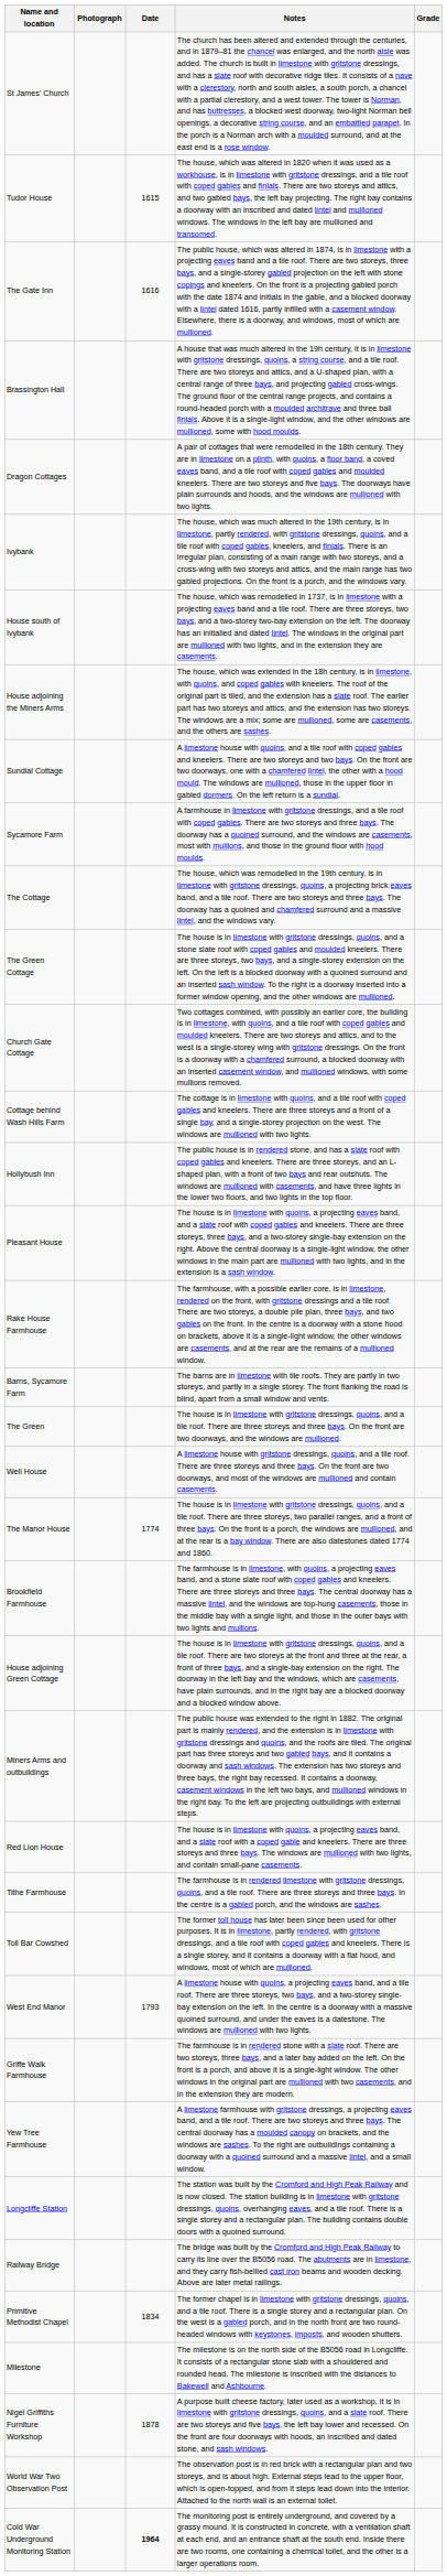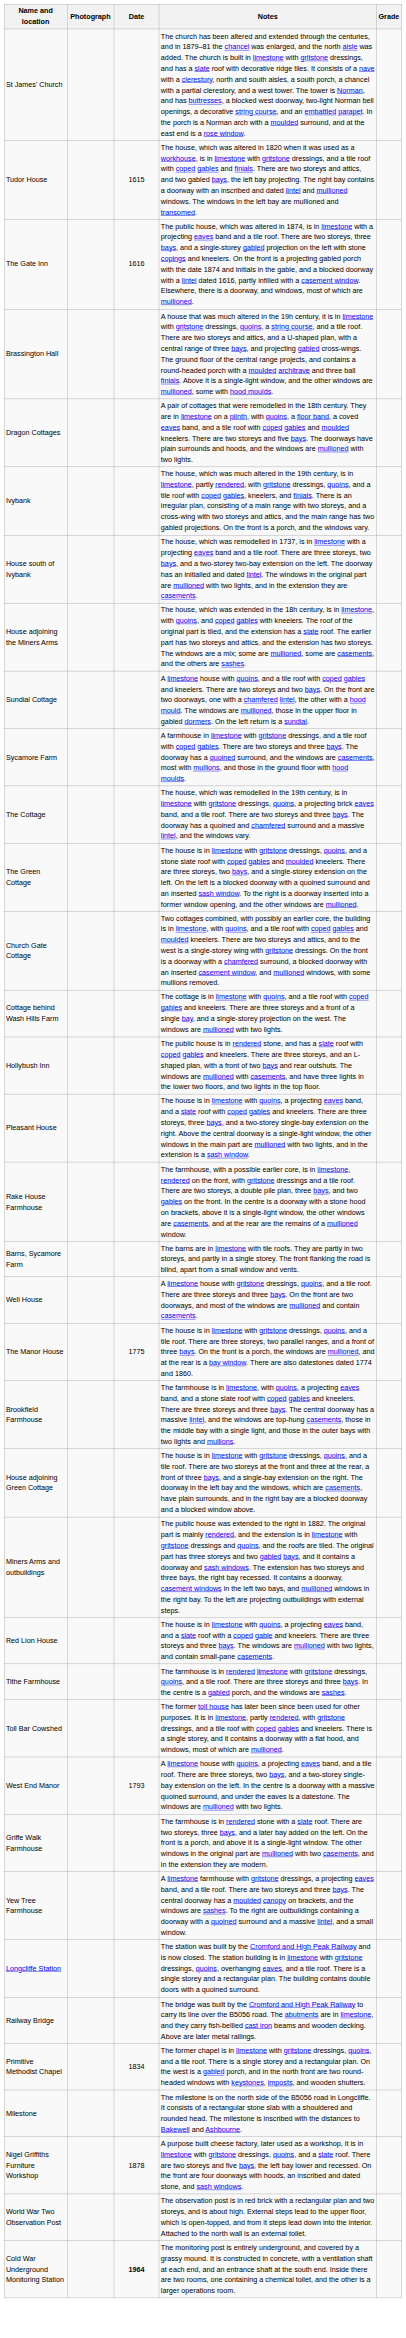- row: The Green | The house is in limestone with gritstone dressings, quoins, and a tile roof. There are three storeys and three bays. On the front are two doorways, and the windows are mullioned.
The Manor House | Date: 1774 -> 1775
